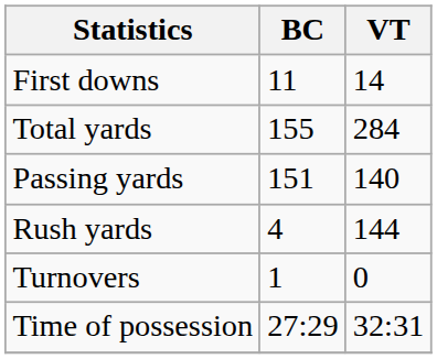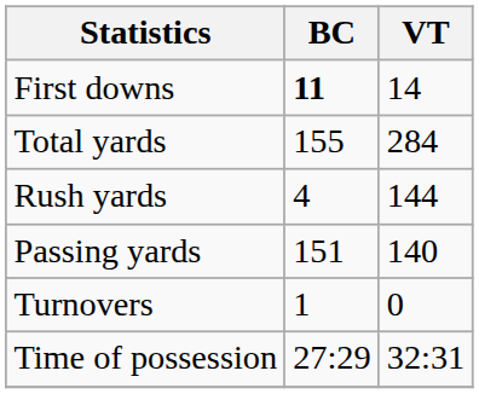First downs | BC: normal -> bold
rows swapped: Rush yards <-> Passing yards
